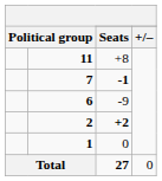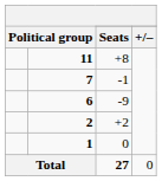7 | Seats: bold -> normal
2 | Seats: bold -> normal
